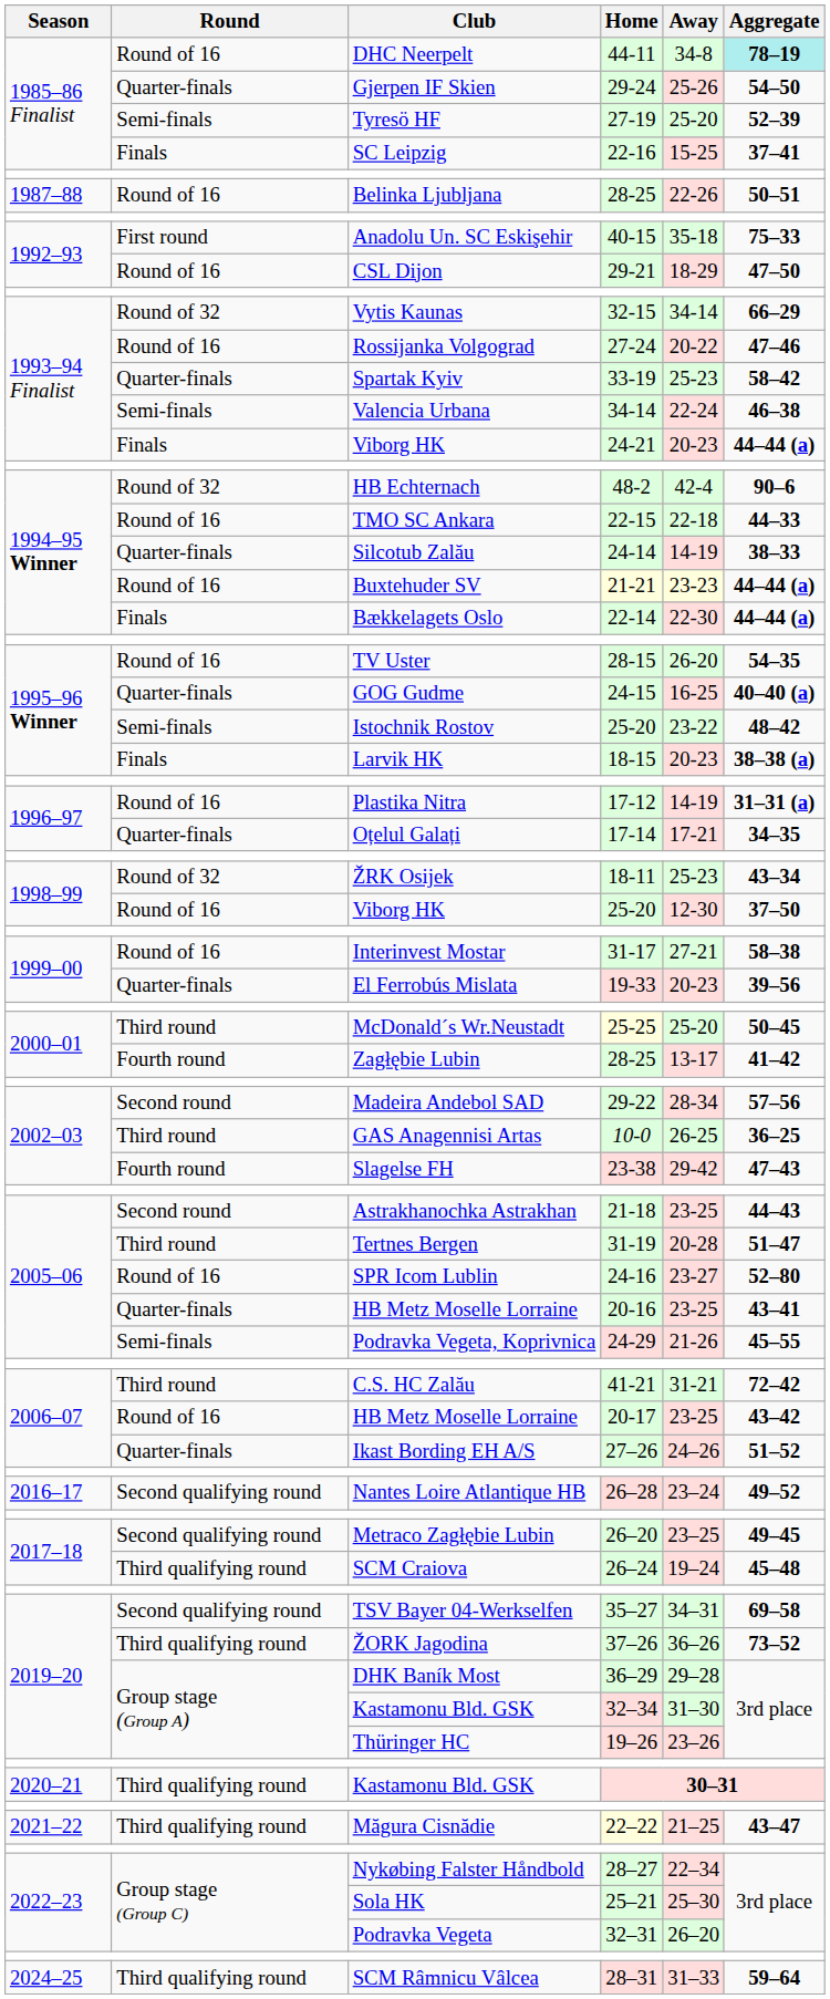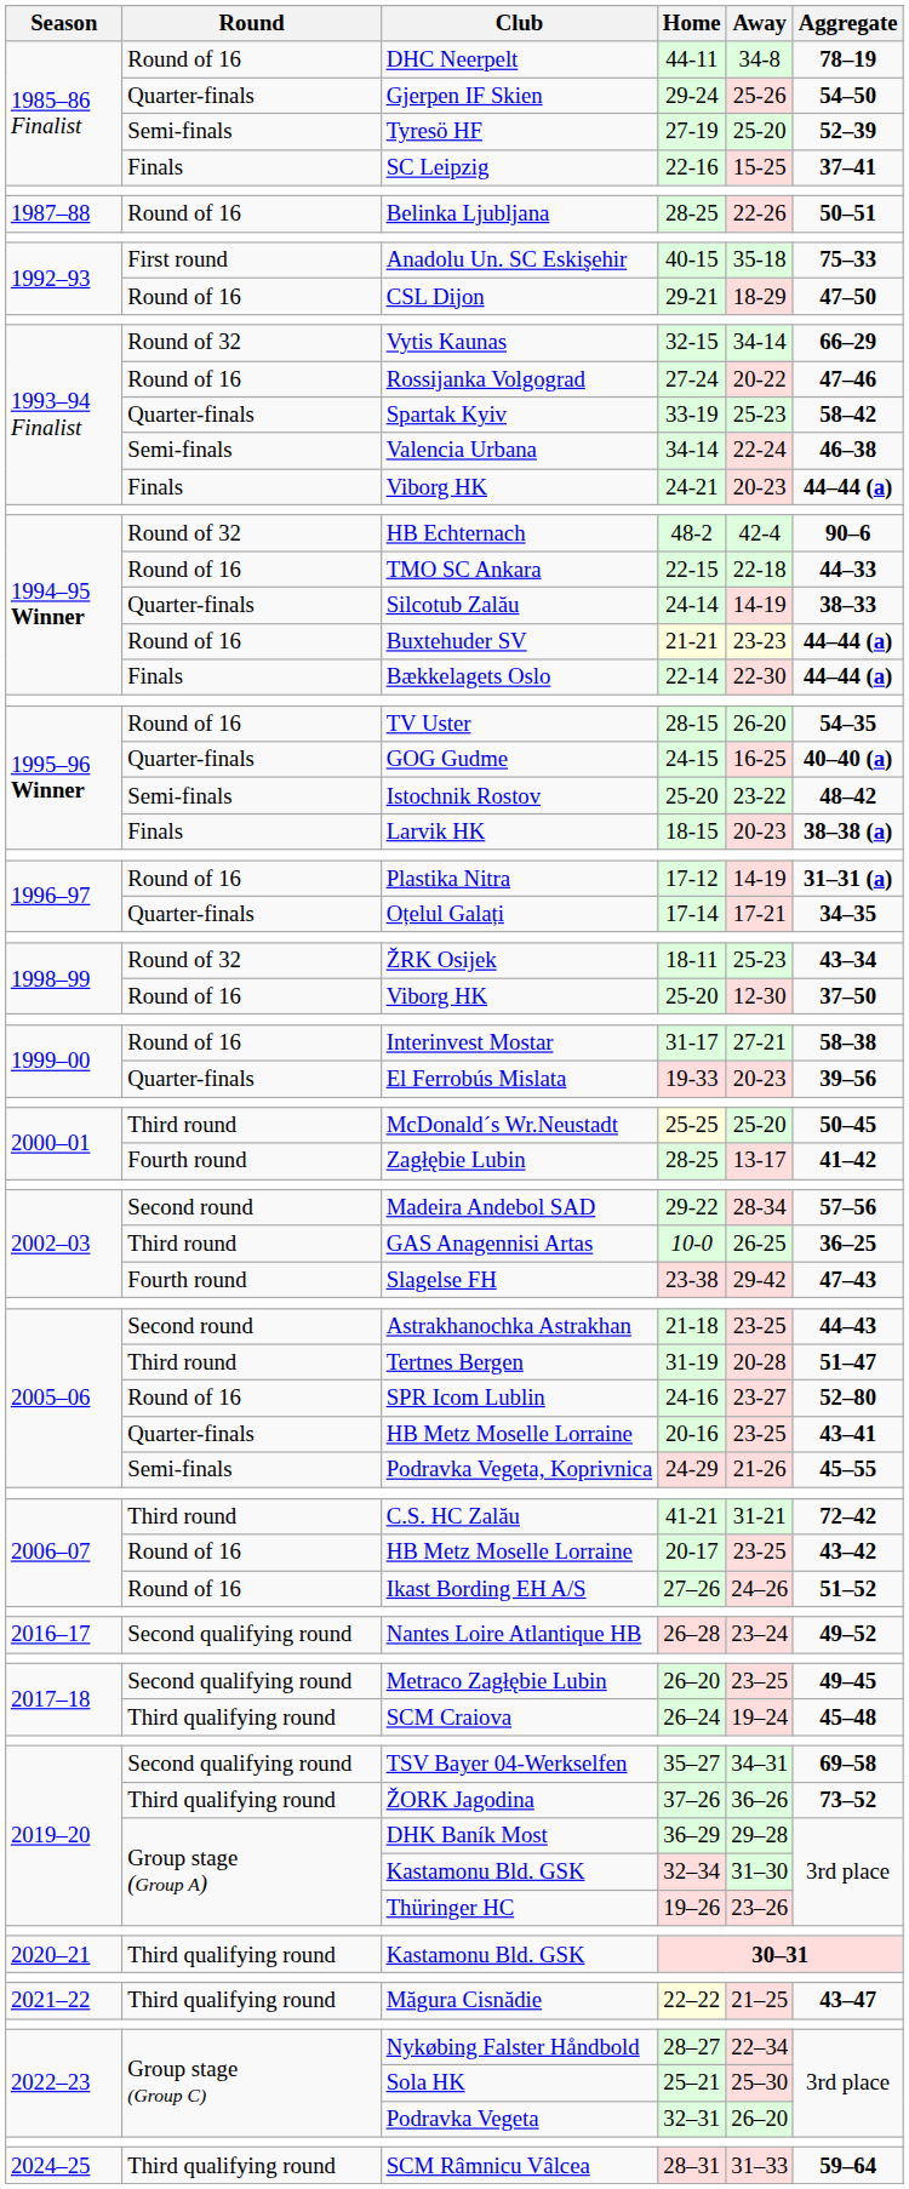44-11 | Aggregate: paleturquoise background -> no background
27–26 | Round: Quarter-finals -> Round of 16
